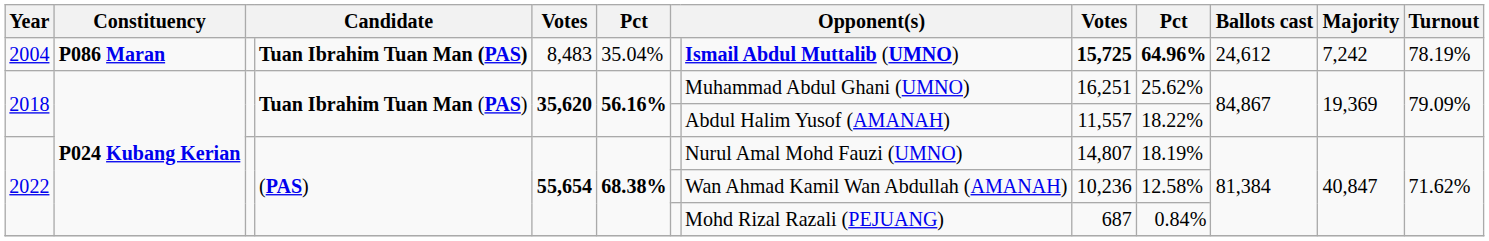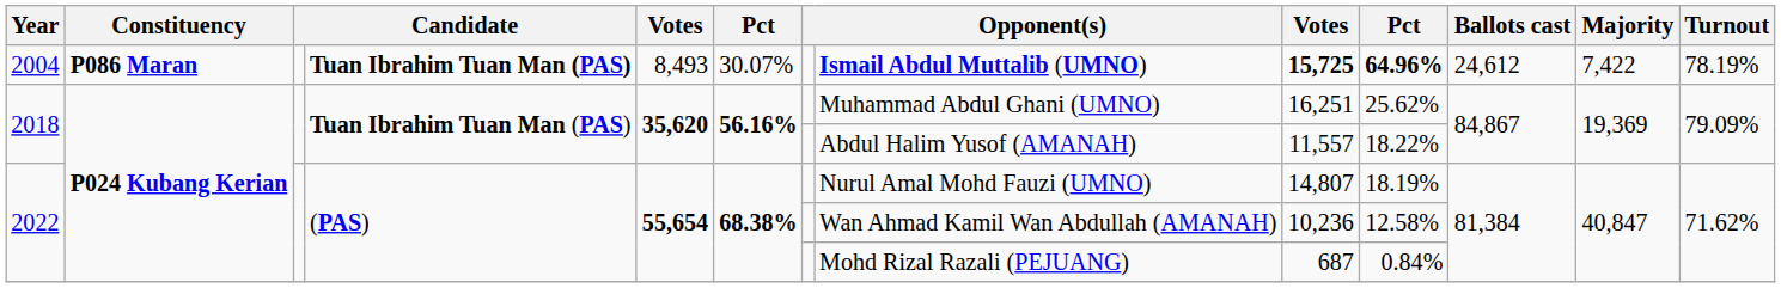2004 | column 5: 8,483 -> 8,493
2004 | column 6: 35.04% -> 30.07%
2004 | Majority: 7,242 -> 7,422
